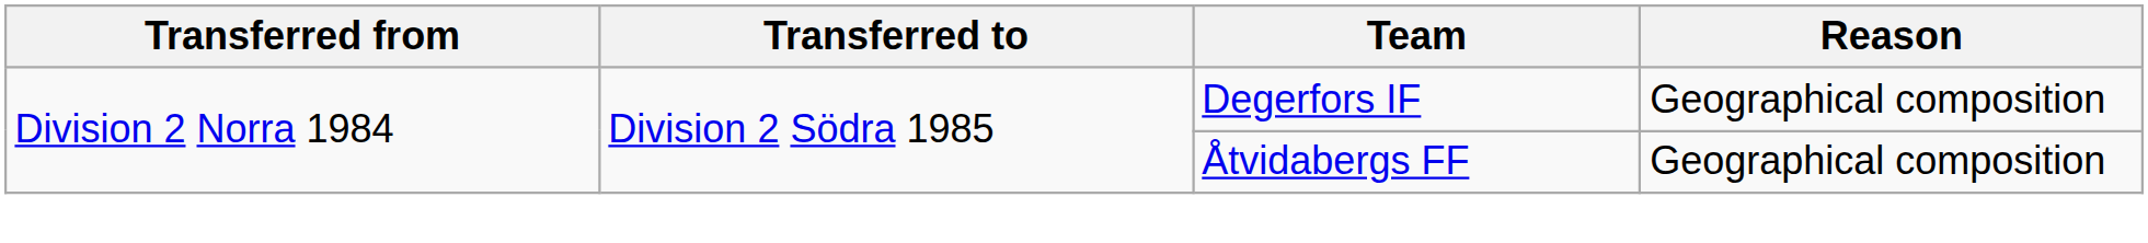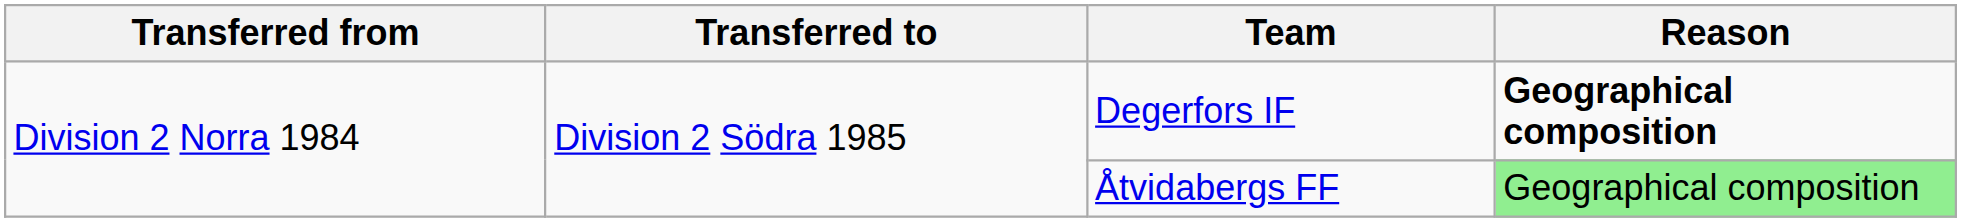Degerfors IF | Reason: normal -> bold
Åtvidabergs FF | Reason: no background -> lightgreen background
